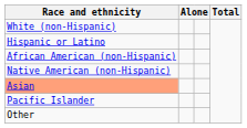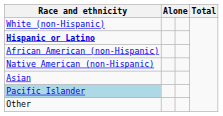Hispanic or Latino | Race and ethnicity: normal -> bold
Asian | Race and ethnicity: lightsalmon background -> no background
Pacific Islander | Race and ethnicity: no background -> lightblue background
